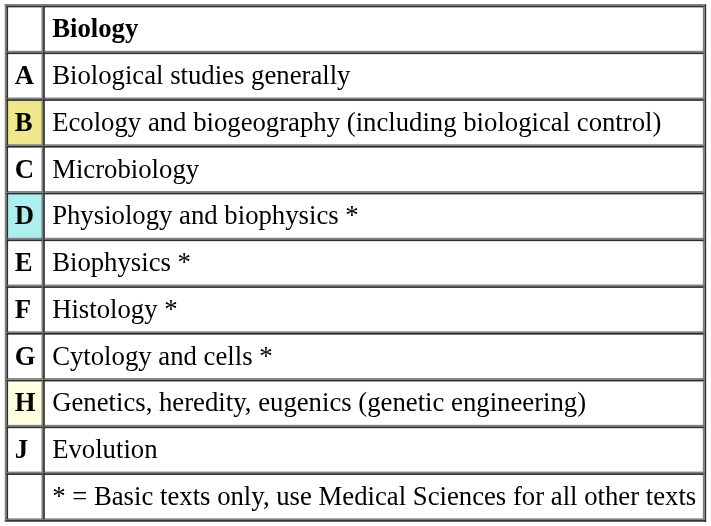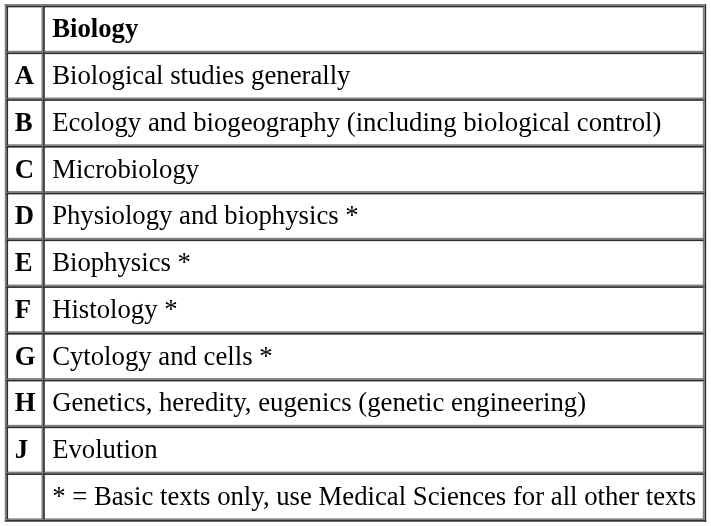Ecology and biogeography (including biological control) | column 1: khaki background -> no background
Physiology and biophysics * | column 1: paleturquoise background -> no background
Genetics, heredity, eugenics (genetic engineering) | column 1: lightyellow background -> no background
